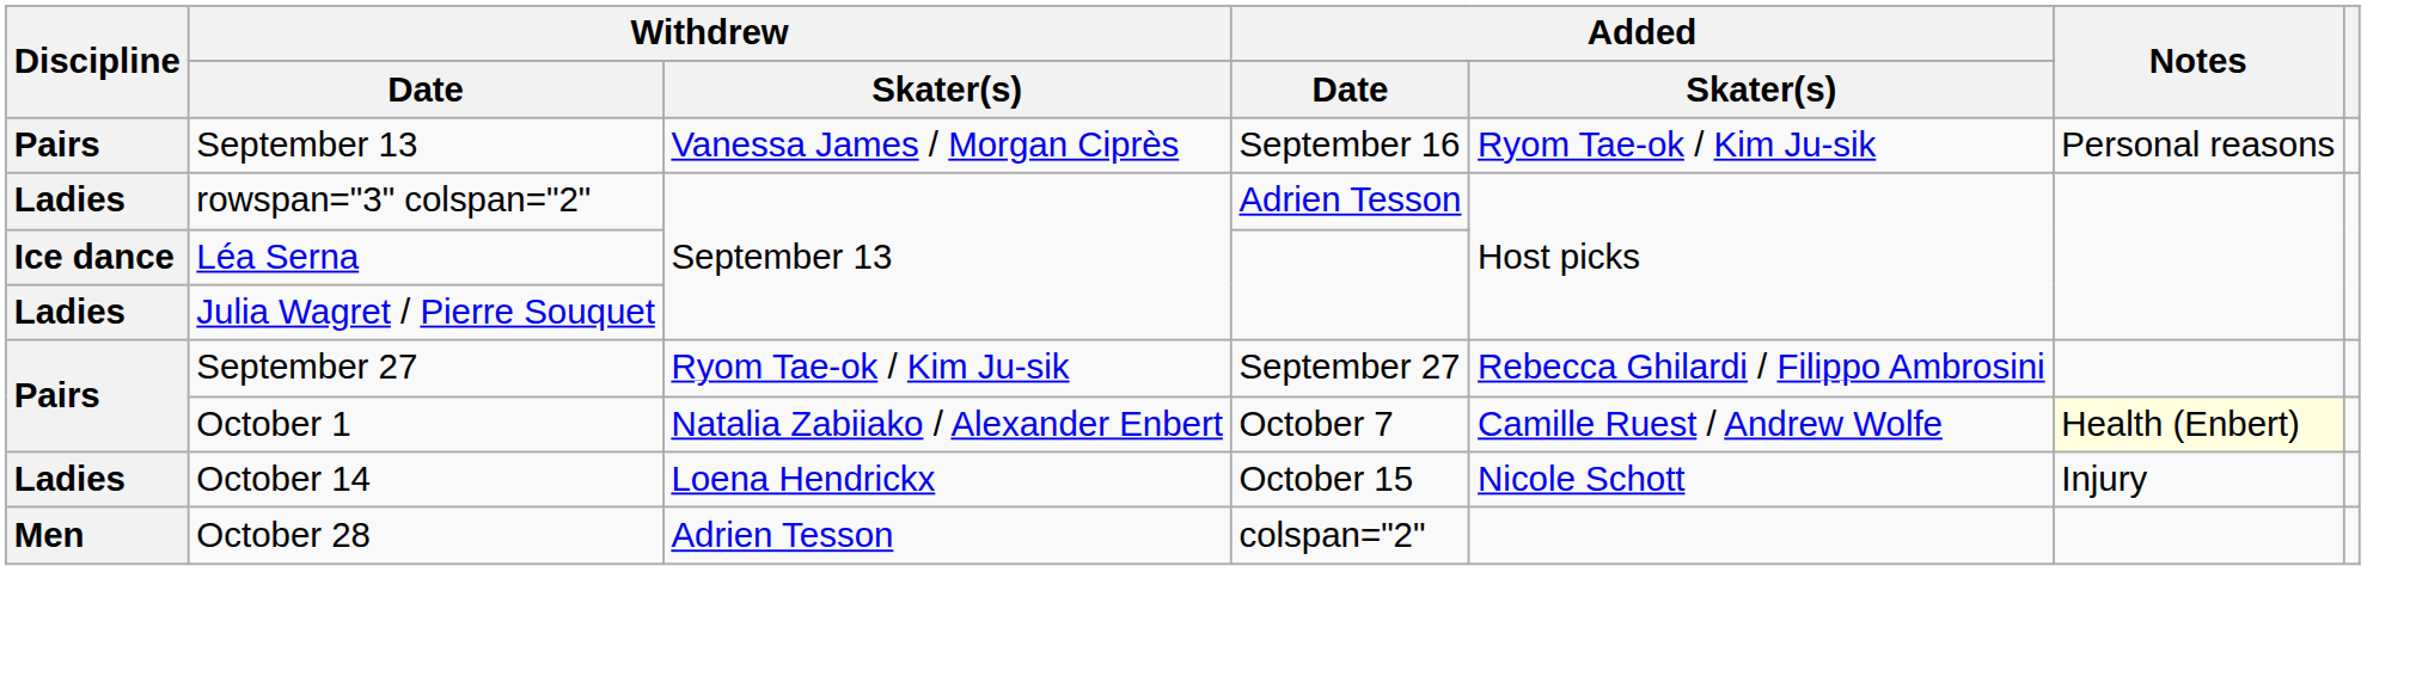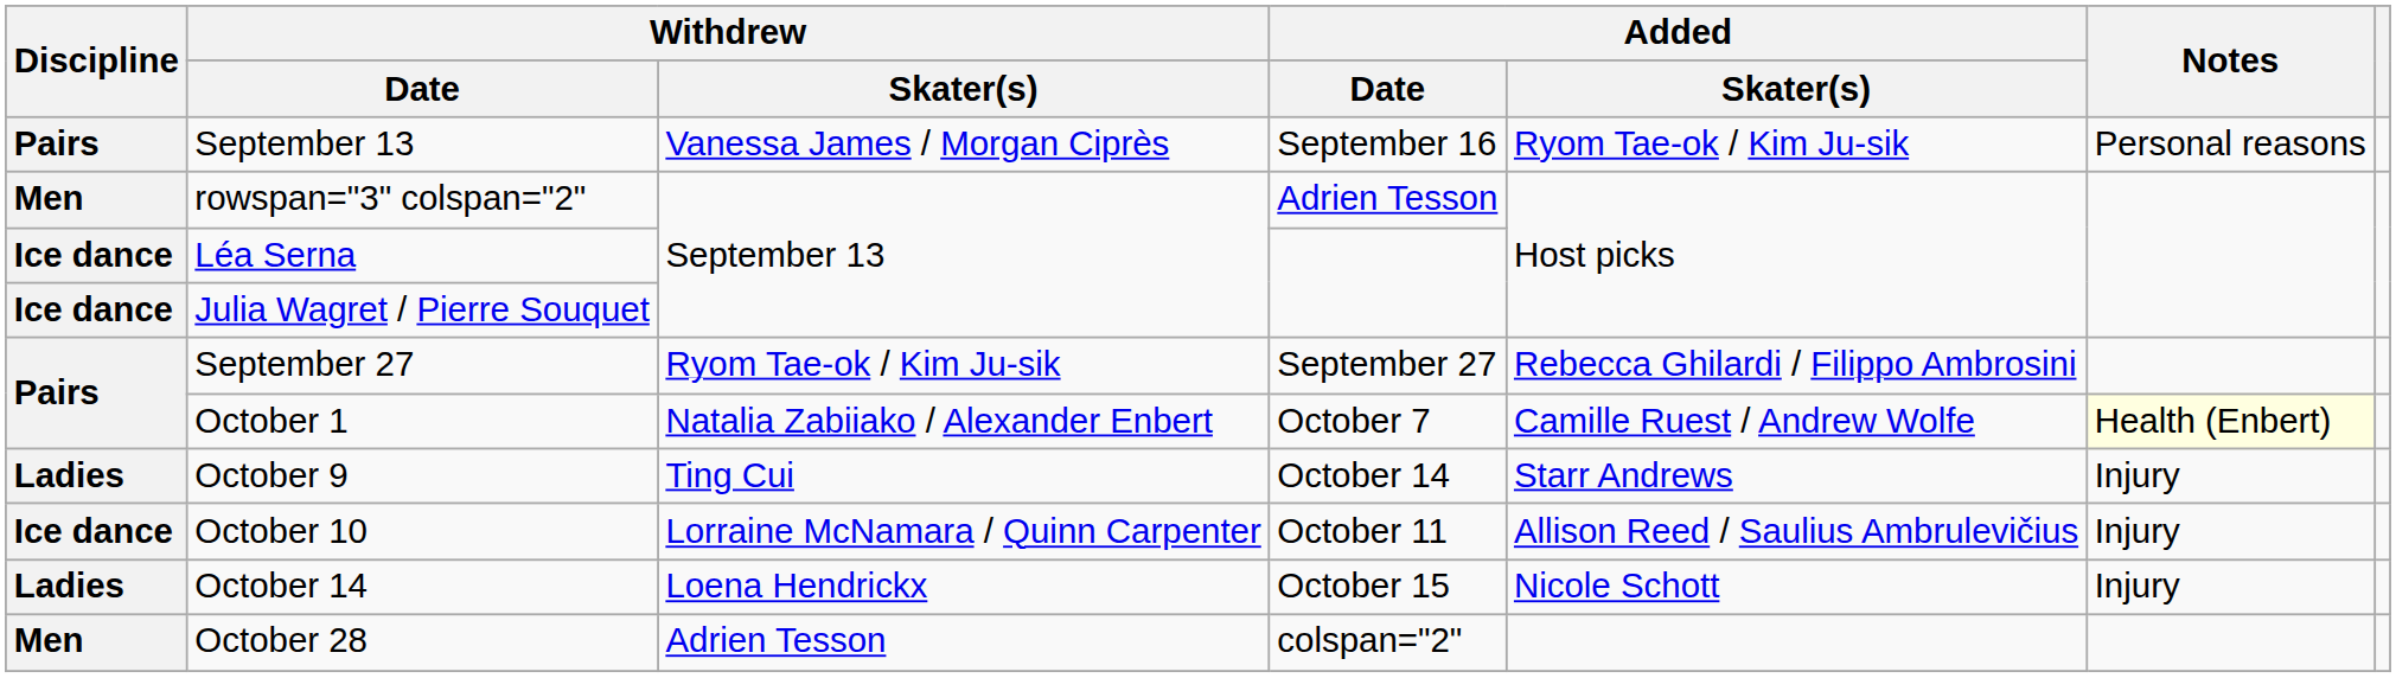rowspan="3" colspan="2" | Discipline: Ladies -> Men
Julia Wagret / Pierre Souquet | Discipline: Ladies -> Ice dance
+ row: Ladies | October 9 | Ting Cui | October 14 | Starr Andrews | Injury
+ row: Ice dance | October 10 | Lorraine McNamara / Quinn Carpenter | October 11 | Allison Reed / Saulius Ambrulevičius | Injury
